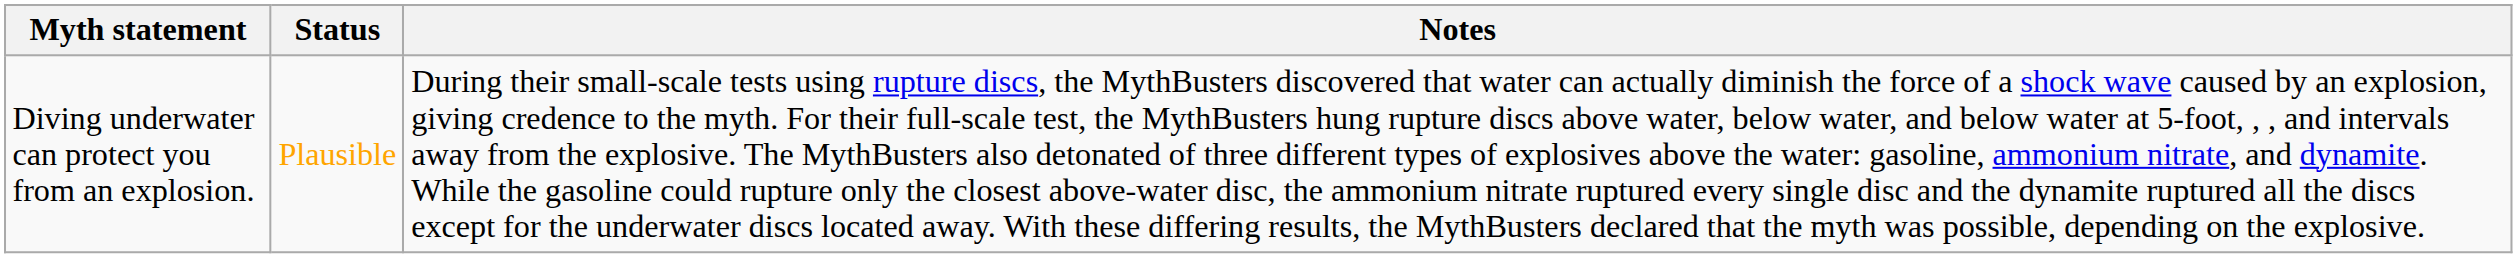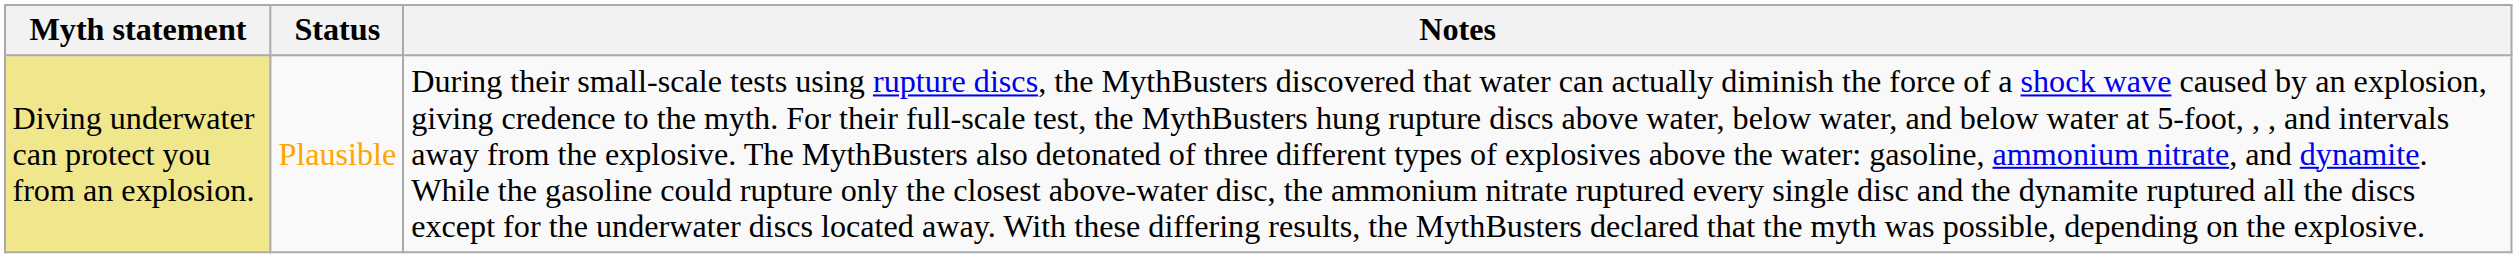row 2 | Myth statement: no background -> khaki background
